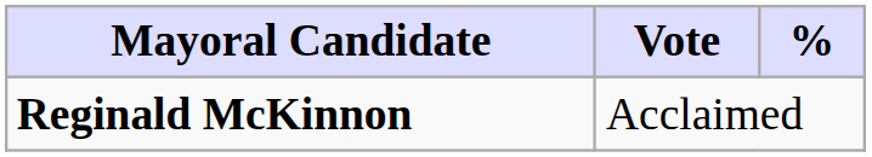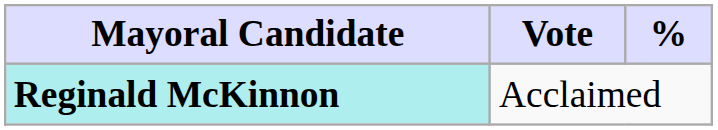Reginald McKinnon | Mayoral Candidate: no background -> paleturquoise background
